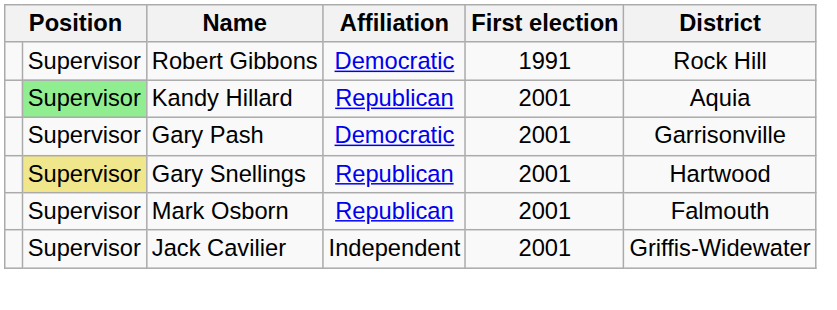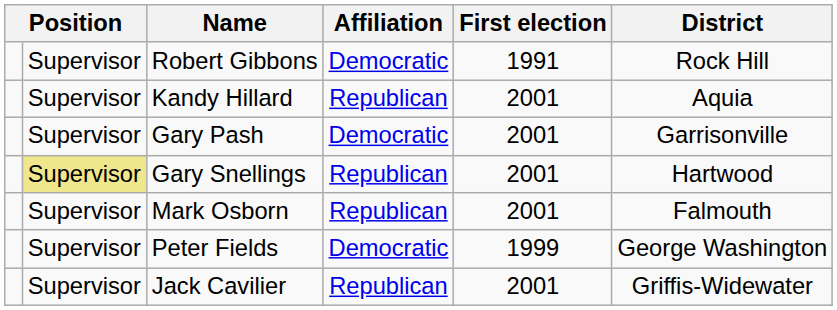Kandy Hillard | column 2: lightgreen background -> no background
+ row: Supervisor | Peter Fields | Democratic | 1999 | George Washington
Jack Cavilier | Affiliation: Independent -> Republican
